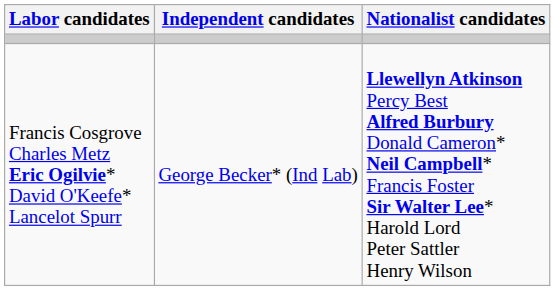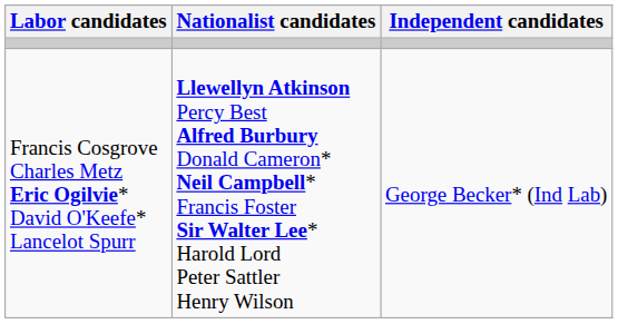columns swapped: Nationalist candidates <-> Independent candidates
